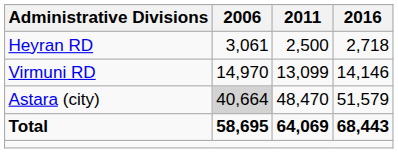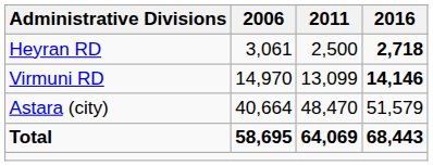Heyran RD | 2016: normal -> bold
Virmuni RD | 2016: normal -> bold
Astara (city) | 2006: lightgrey background -> no background
